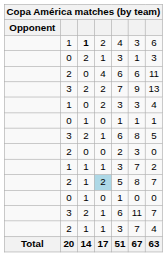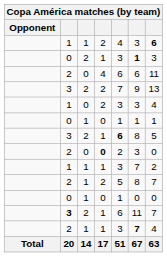row 3 | column 3: bold -> normal
row 3 | column 7: normal -> bold
row 4 | column 6: normal -> bold
row 9 | column 5: normal -> bold
row 10 | column 4: normal -> bold
row 12 | column 4: lightblue background -> no background
row 14 | column 2: normal -> bold
row 15 | column 6: normal -> bold
